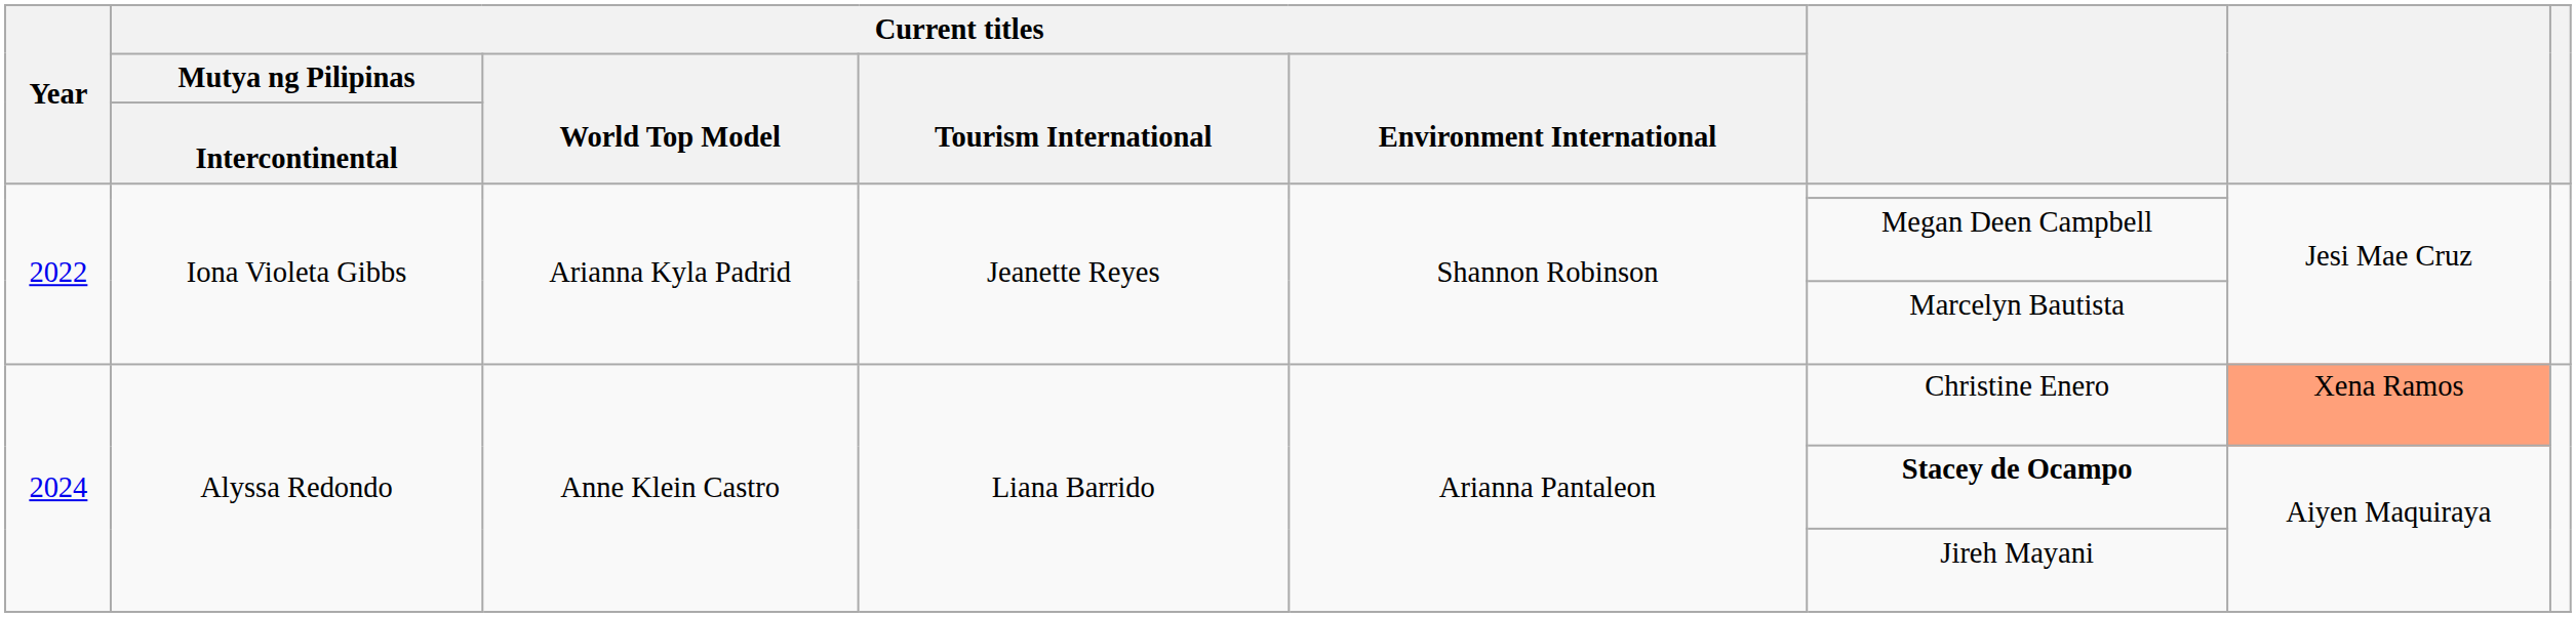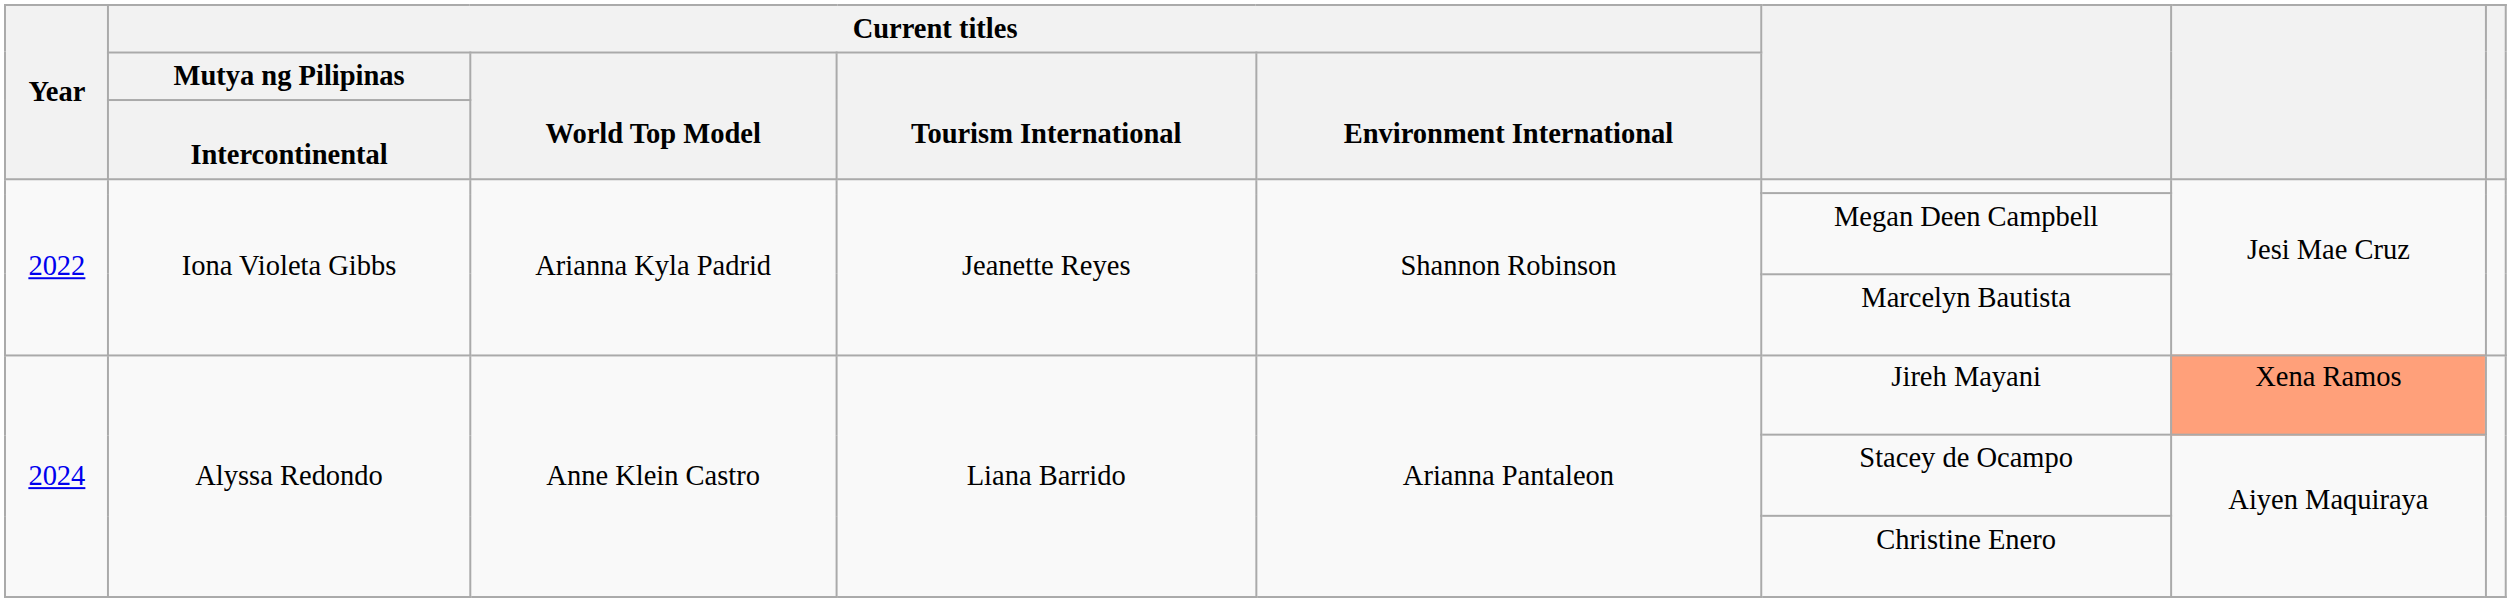row 7 | column 6: Christine Enero -> Jireh Mayani
row 8 | column 6: bold -> normal
row 9 | column 6: Jireh Mayani -> Christine Enero
